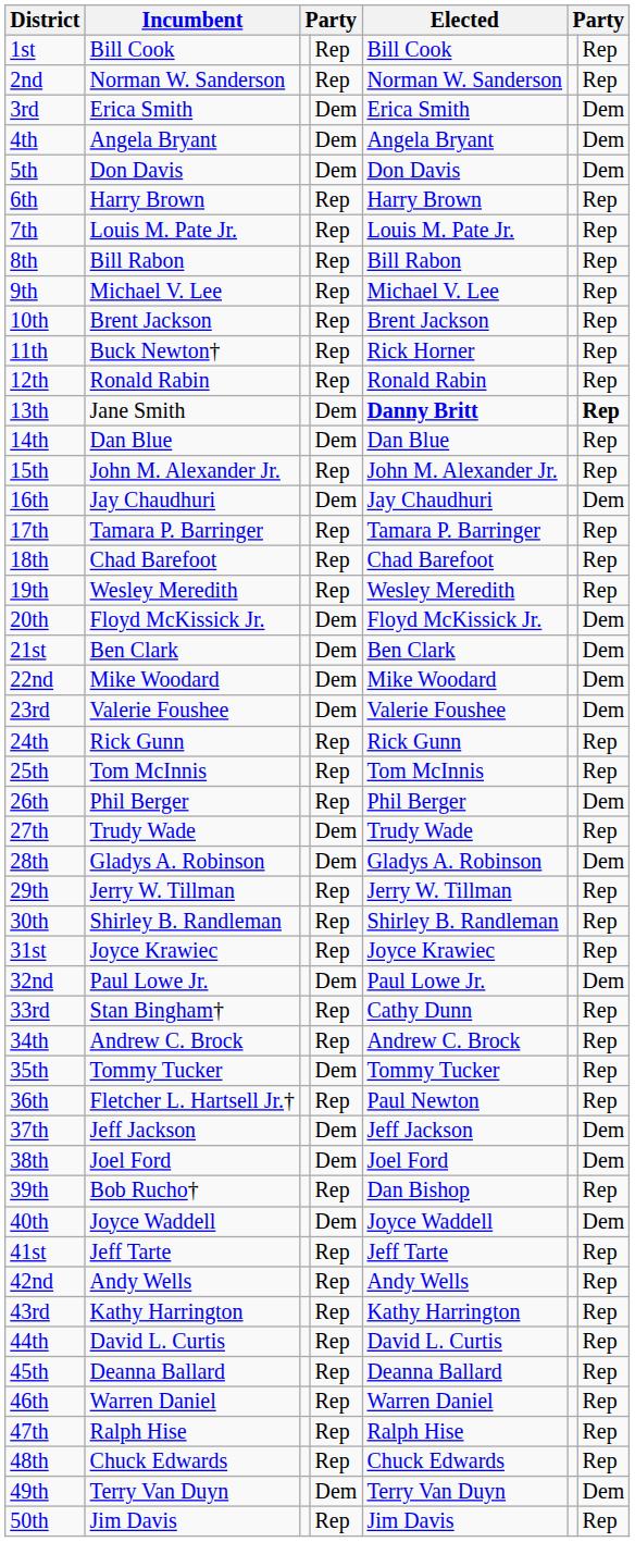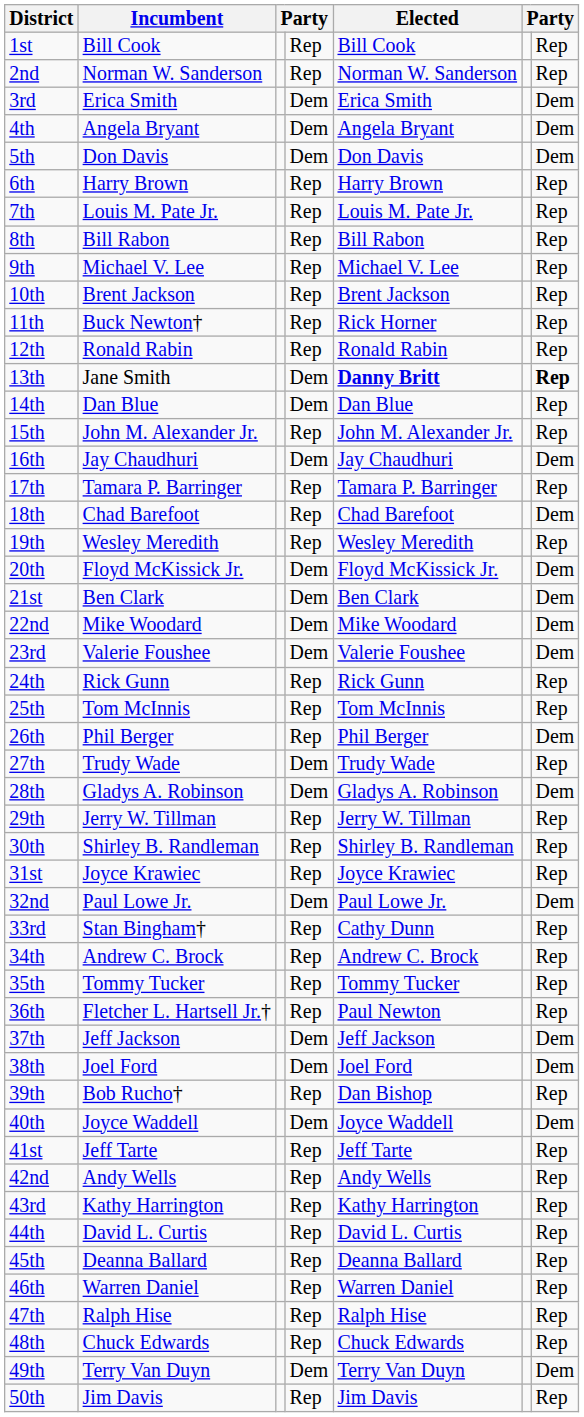18th | column 7: Rep -> Dem
35th | column 4: Dem -> Rep
